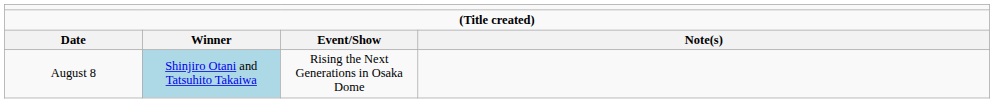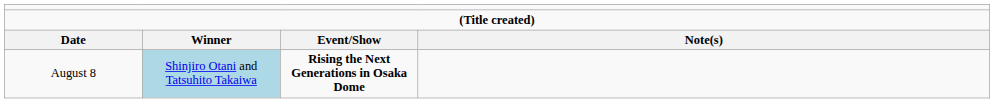August 8 | column 3: normal -> bold
